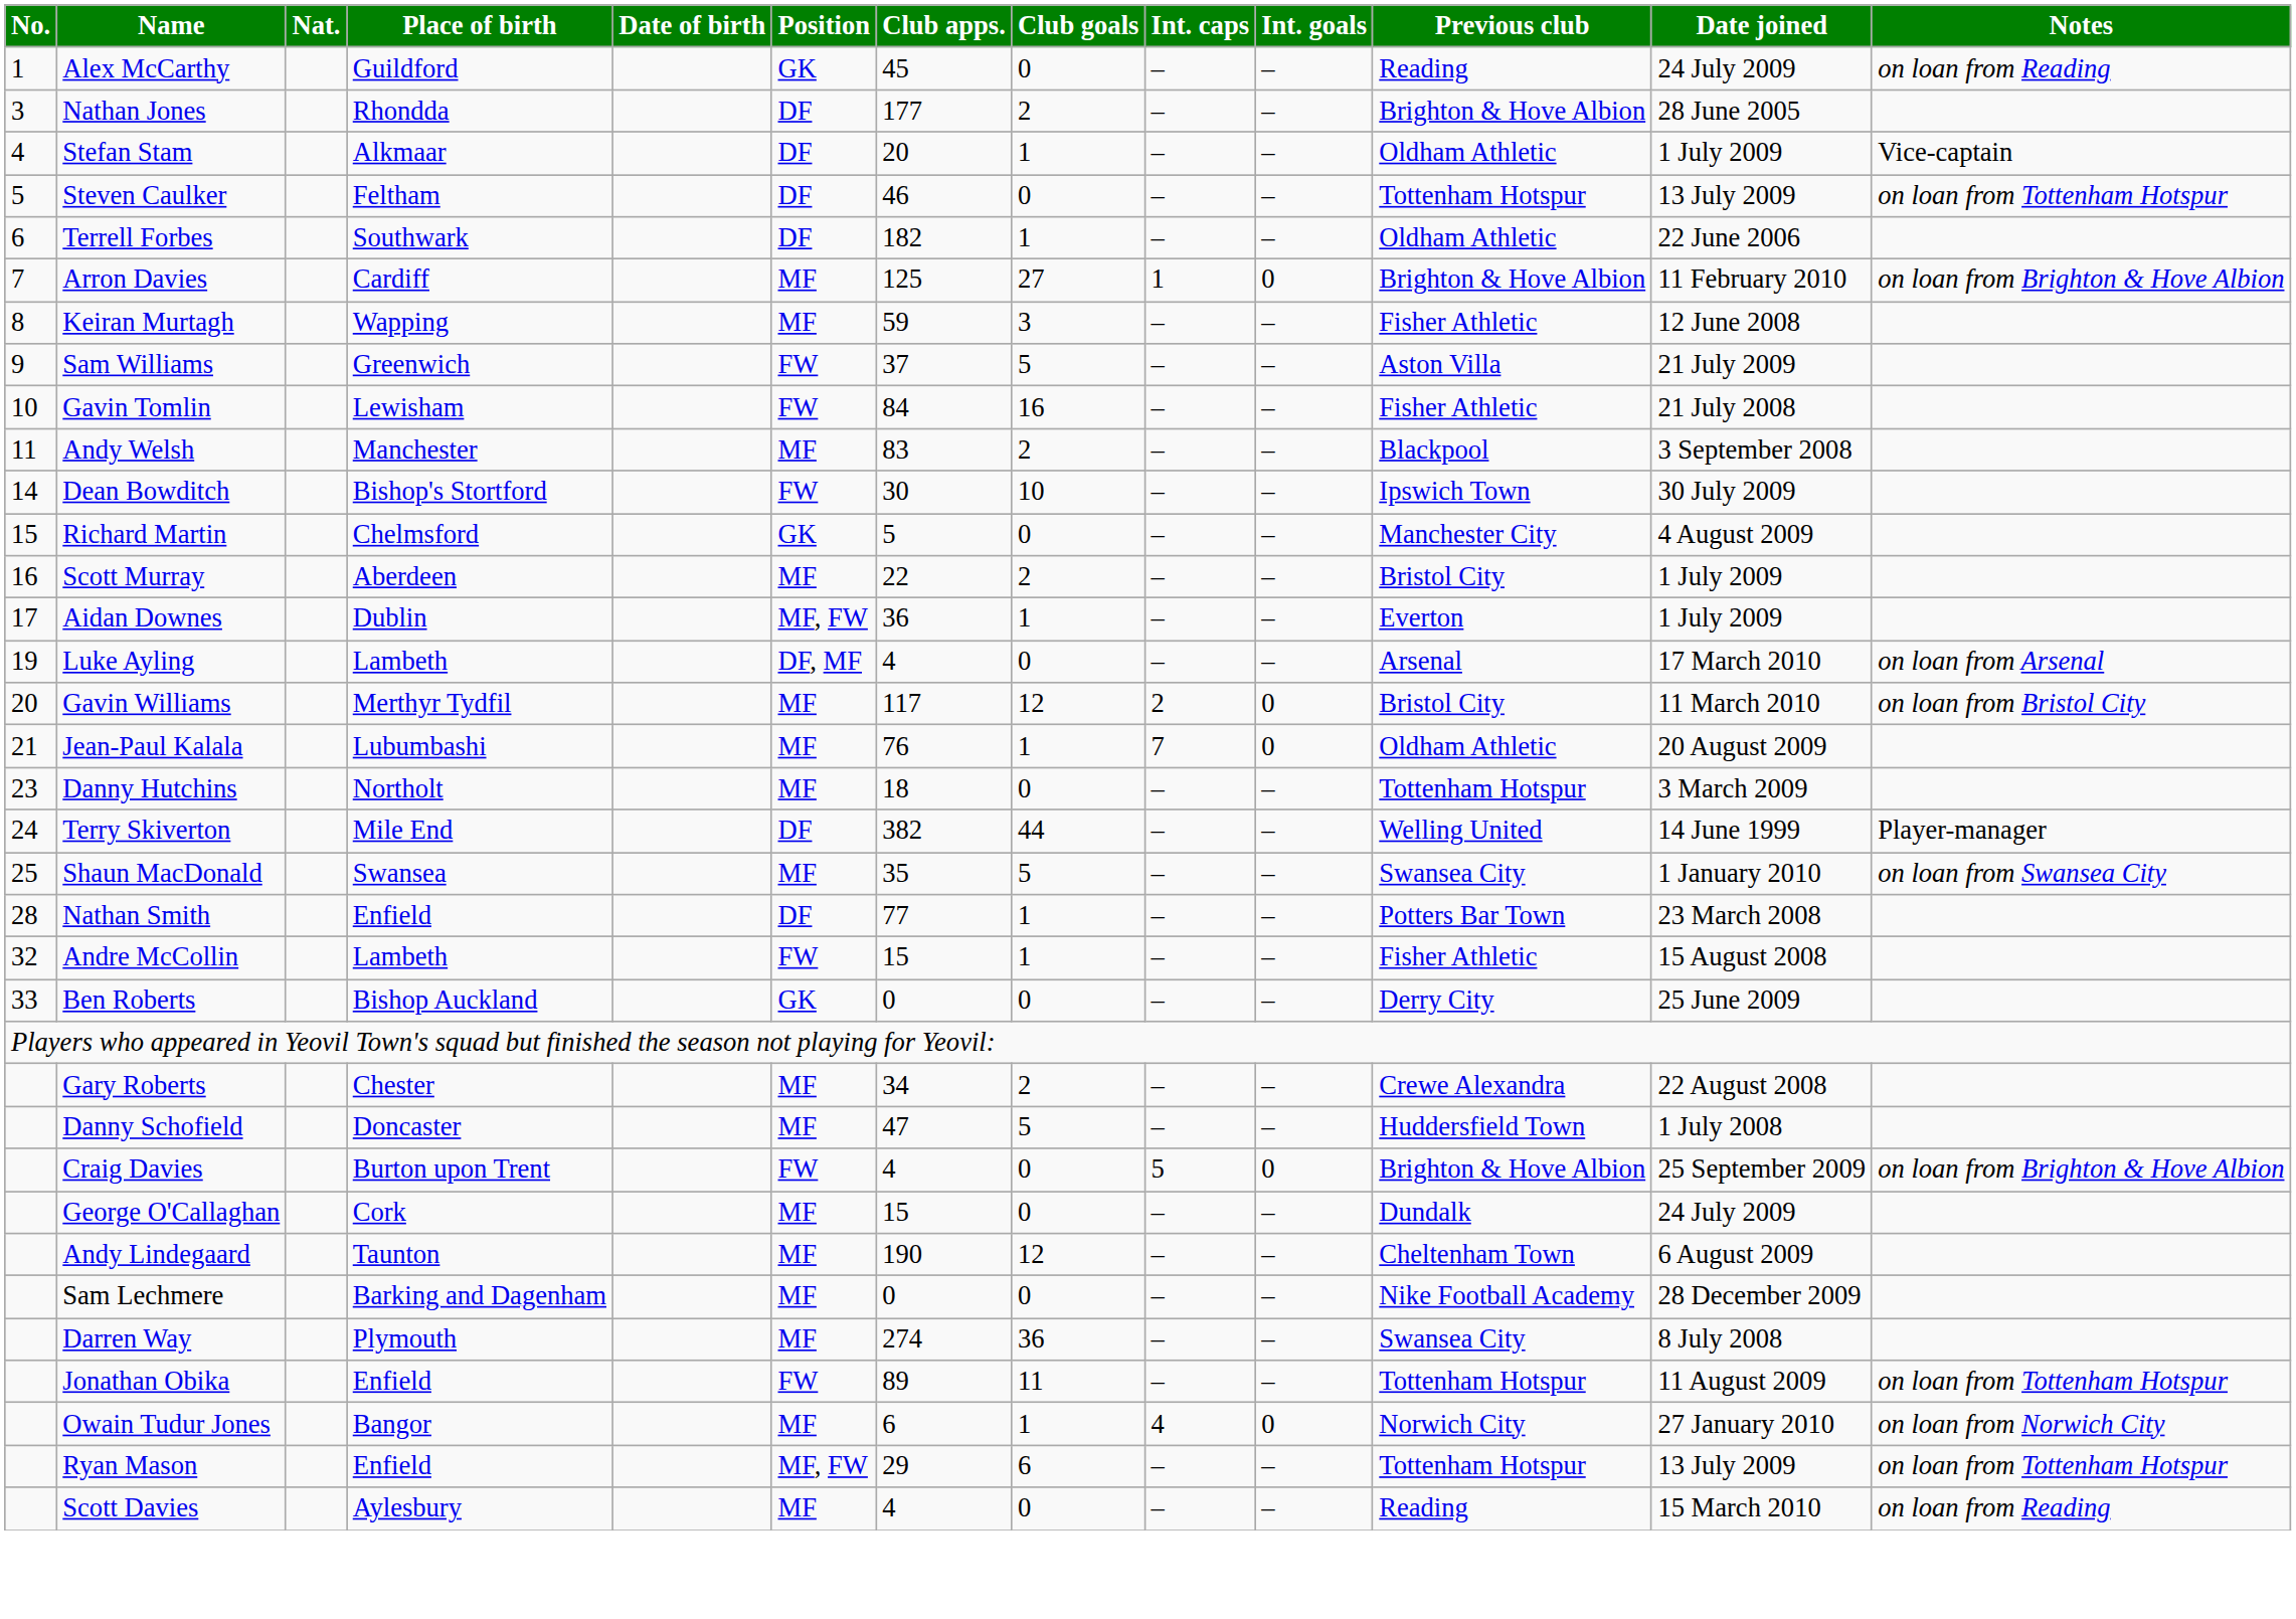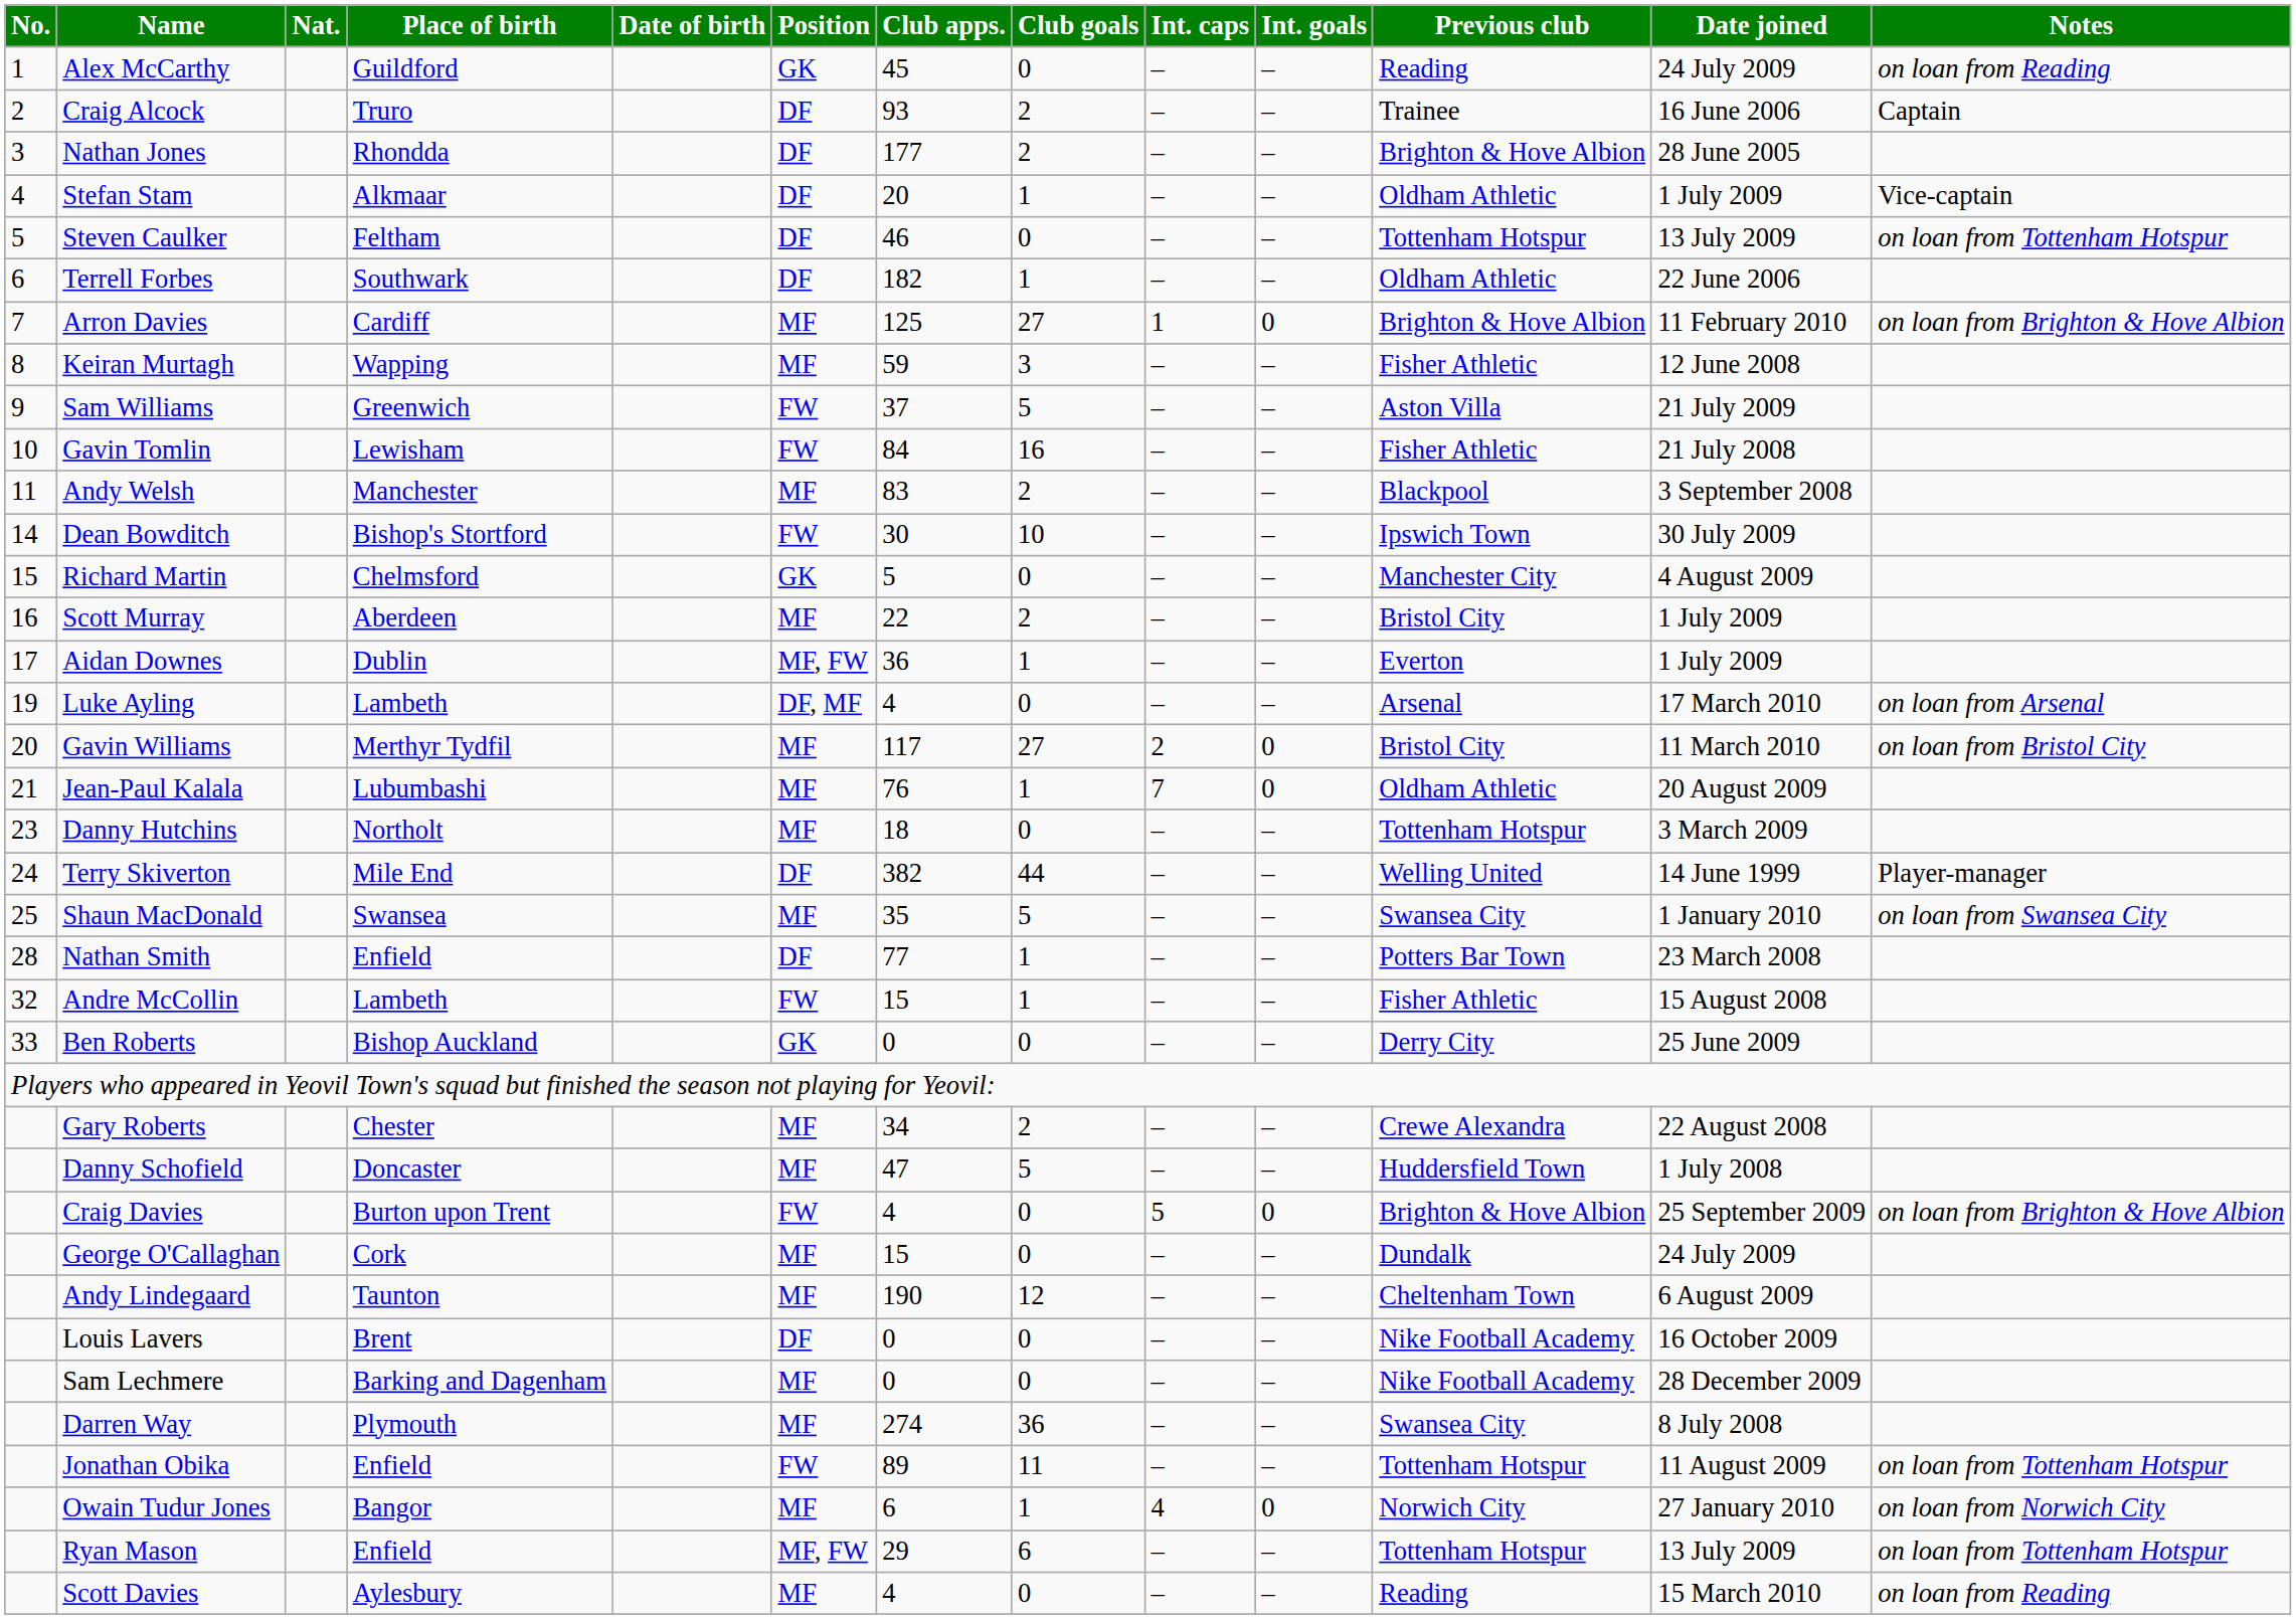+ row: 2 | Craig Alcock | Truro | DF | 93 | 2 | – | – | Trainee | 16 June 2006 | Captain
Gavin Williams | Club goals: 12 -> 27
+ row: Louis Lavers | Brent | DF | 0 | 0 | – | – | Nike Football Academy | 16 October 2009
